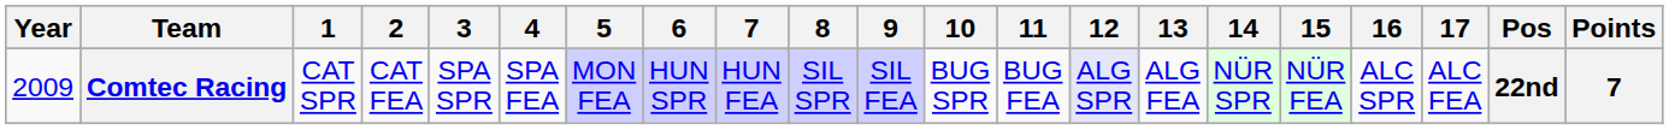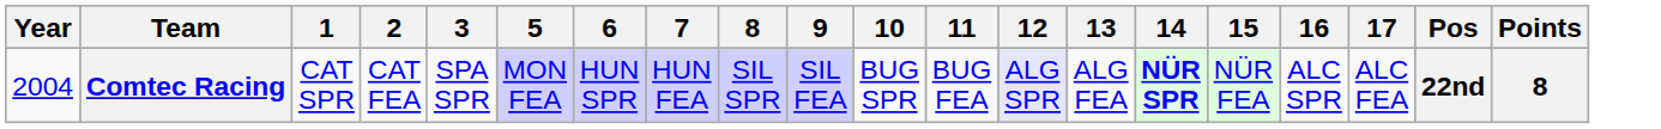- column: 4 | SPA FEA
Comtec Racing | Year: 2009 -> 2004
Comtec Racing | 14: normal -> bold
Comtec Racing | Points: 7 -> 8
